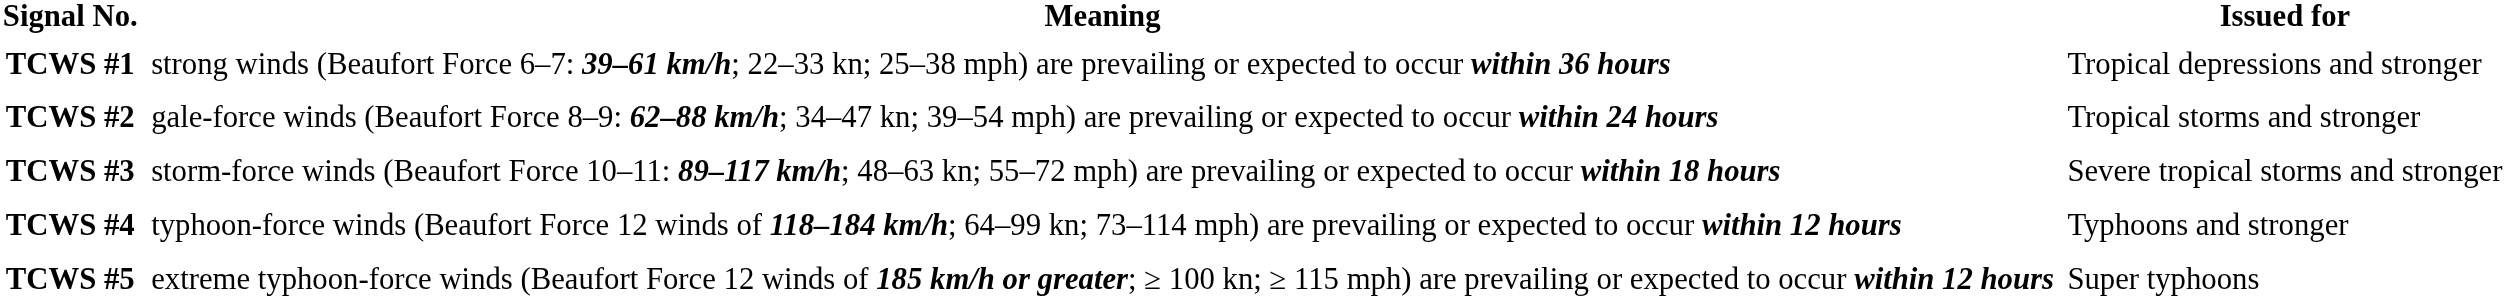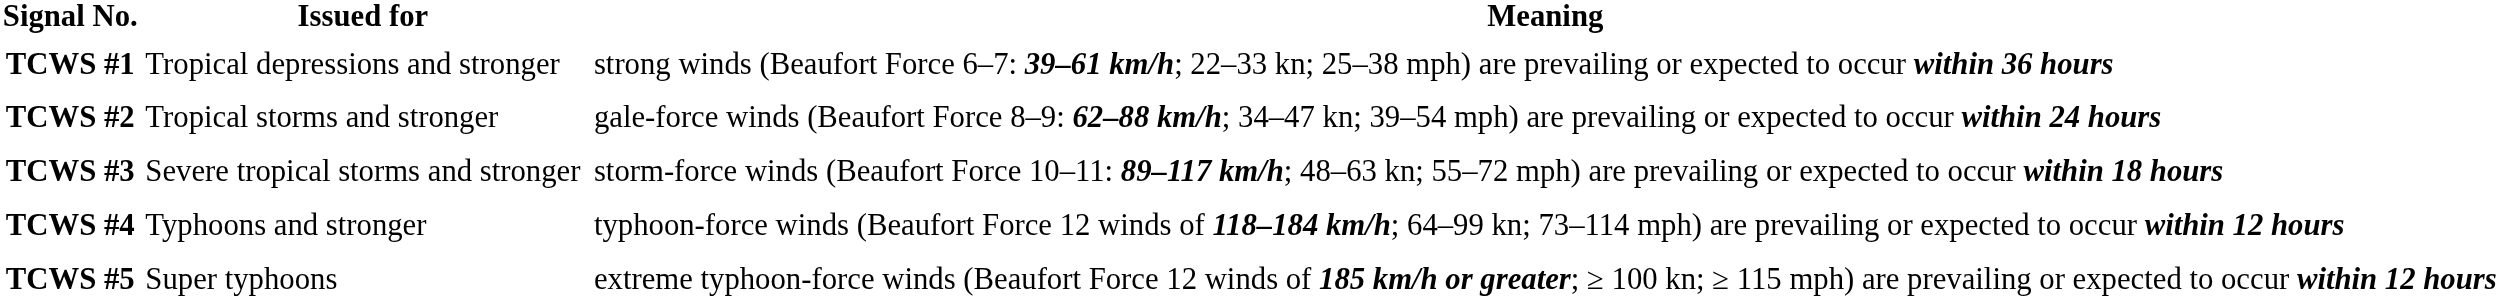columns swapped: Issued for <-> Meaning
